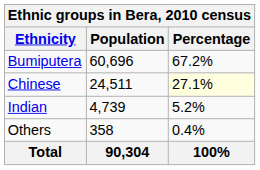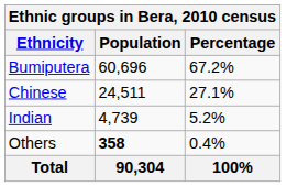Chinese | Percentage: lightyellow background -> no background
Others | Population: normal -> bold
